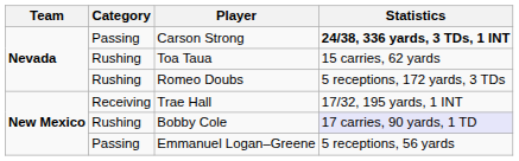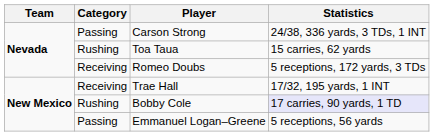Carson Strong | Statistics: bold -> normal
Romeo Doubs | Category: Rushing -> Receiving
